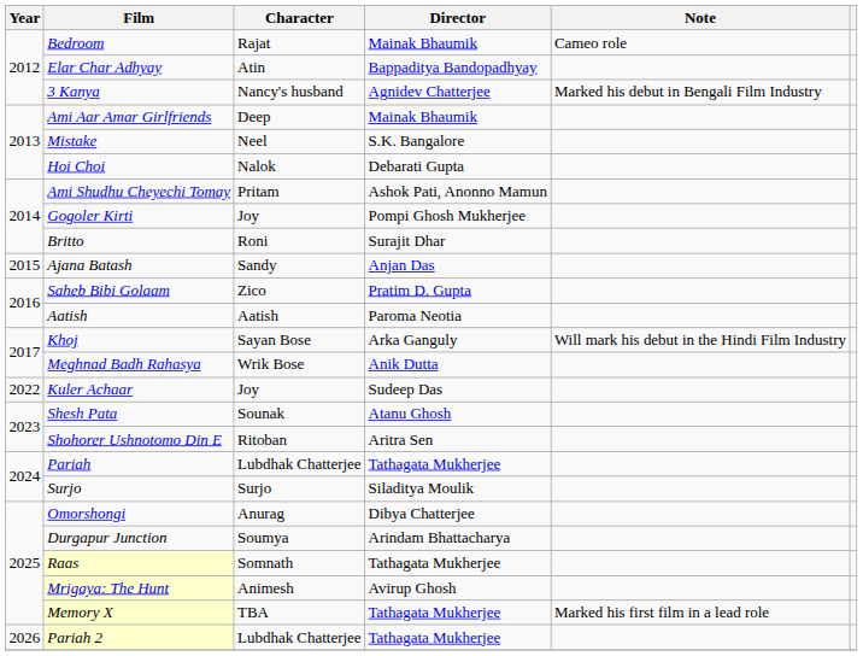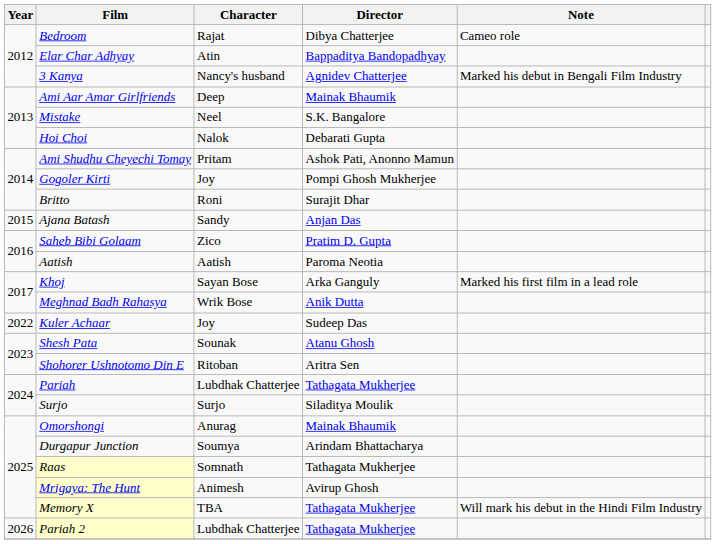Bedroom | Director: Mainak Bhaumik -> Dibya Chatterjee
Khoj | Note: Will mark his debut in the Hindi Film Industry -> Marked his first film in a lead role
Omorshongi | Director: Dibya Chatterjee -> Mainak Bhaumik
Memory X | Note: Marked his first film in a lead role -> Will mark his debut in the Hindi Film Industry
